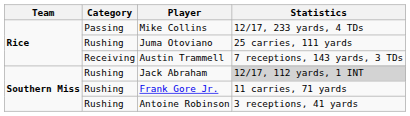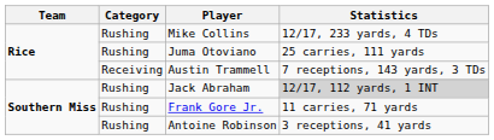Mike Collins | Category: Passing -> Rushing
